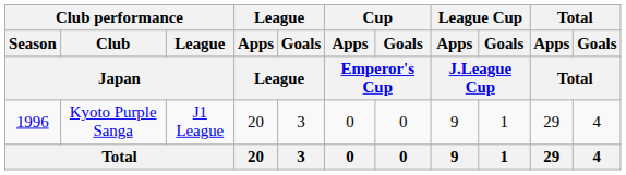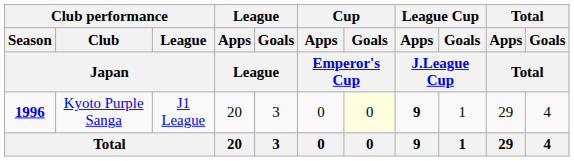Kyoto Purple Sanga | Club performance / Season / Japan: normal -> bold
Kyoto Purple Sanga | Cup / Goals / Emperor's Cup: no background -> lightyellow background
Kyoto Purple Sanga | League Cup / Apps / J.League Cup: normal -> bold
